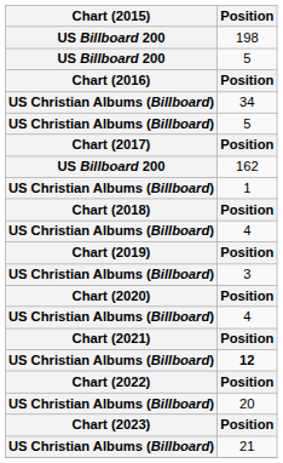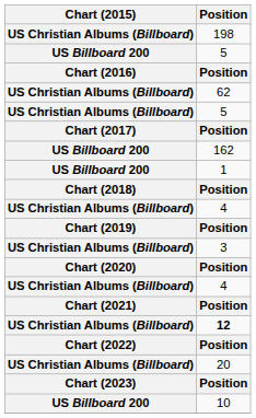row 2 | Chart (2015): US Billboard 200 -> US Christian Albums (Billboard)
row 5 | Position: 34 -> 62
row 9 | Chart (2015): US Christian Albums (Billboard) -> US Billboard 200
row 21 | Chart (2015): US Christian Albums (Billboard) -> US Billboard 200
row 21 | Position: 21 -> 10
